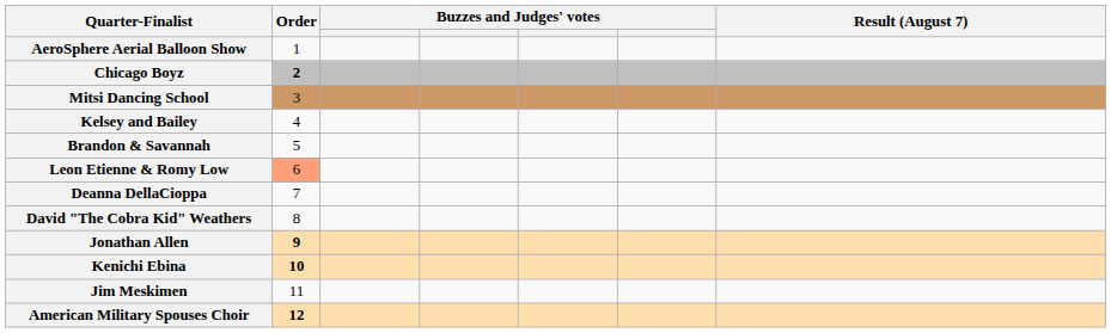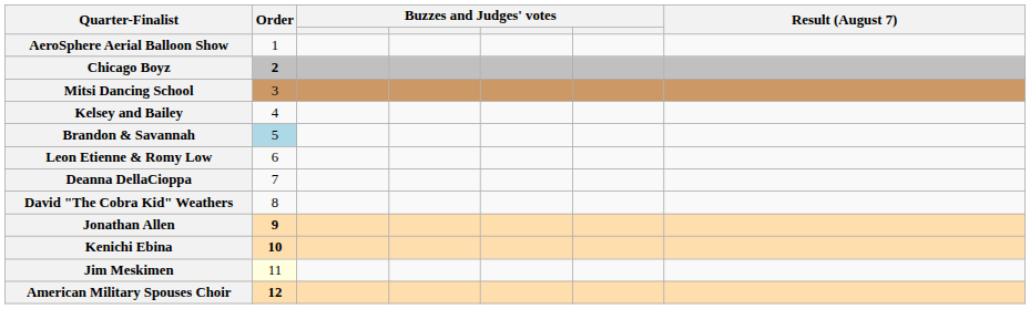Brandon & Savannah | Order: no background -> lightblue background
Leon Etienne & Romy Low | Order: lightsalmon background -> no background
Jim Meskimen | Order: no background -> lightyellow background
